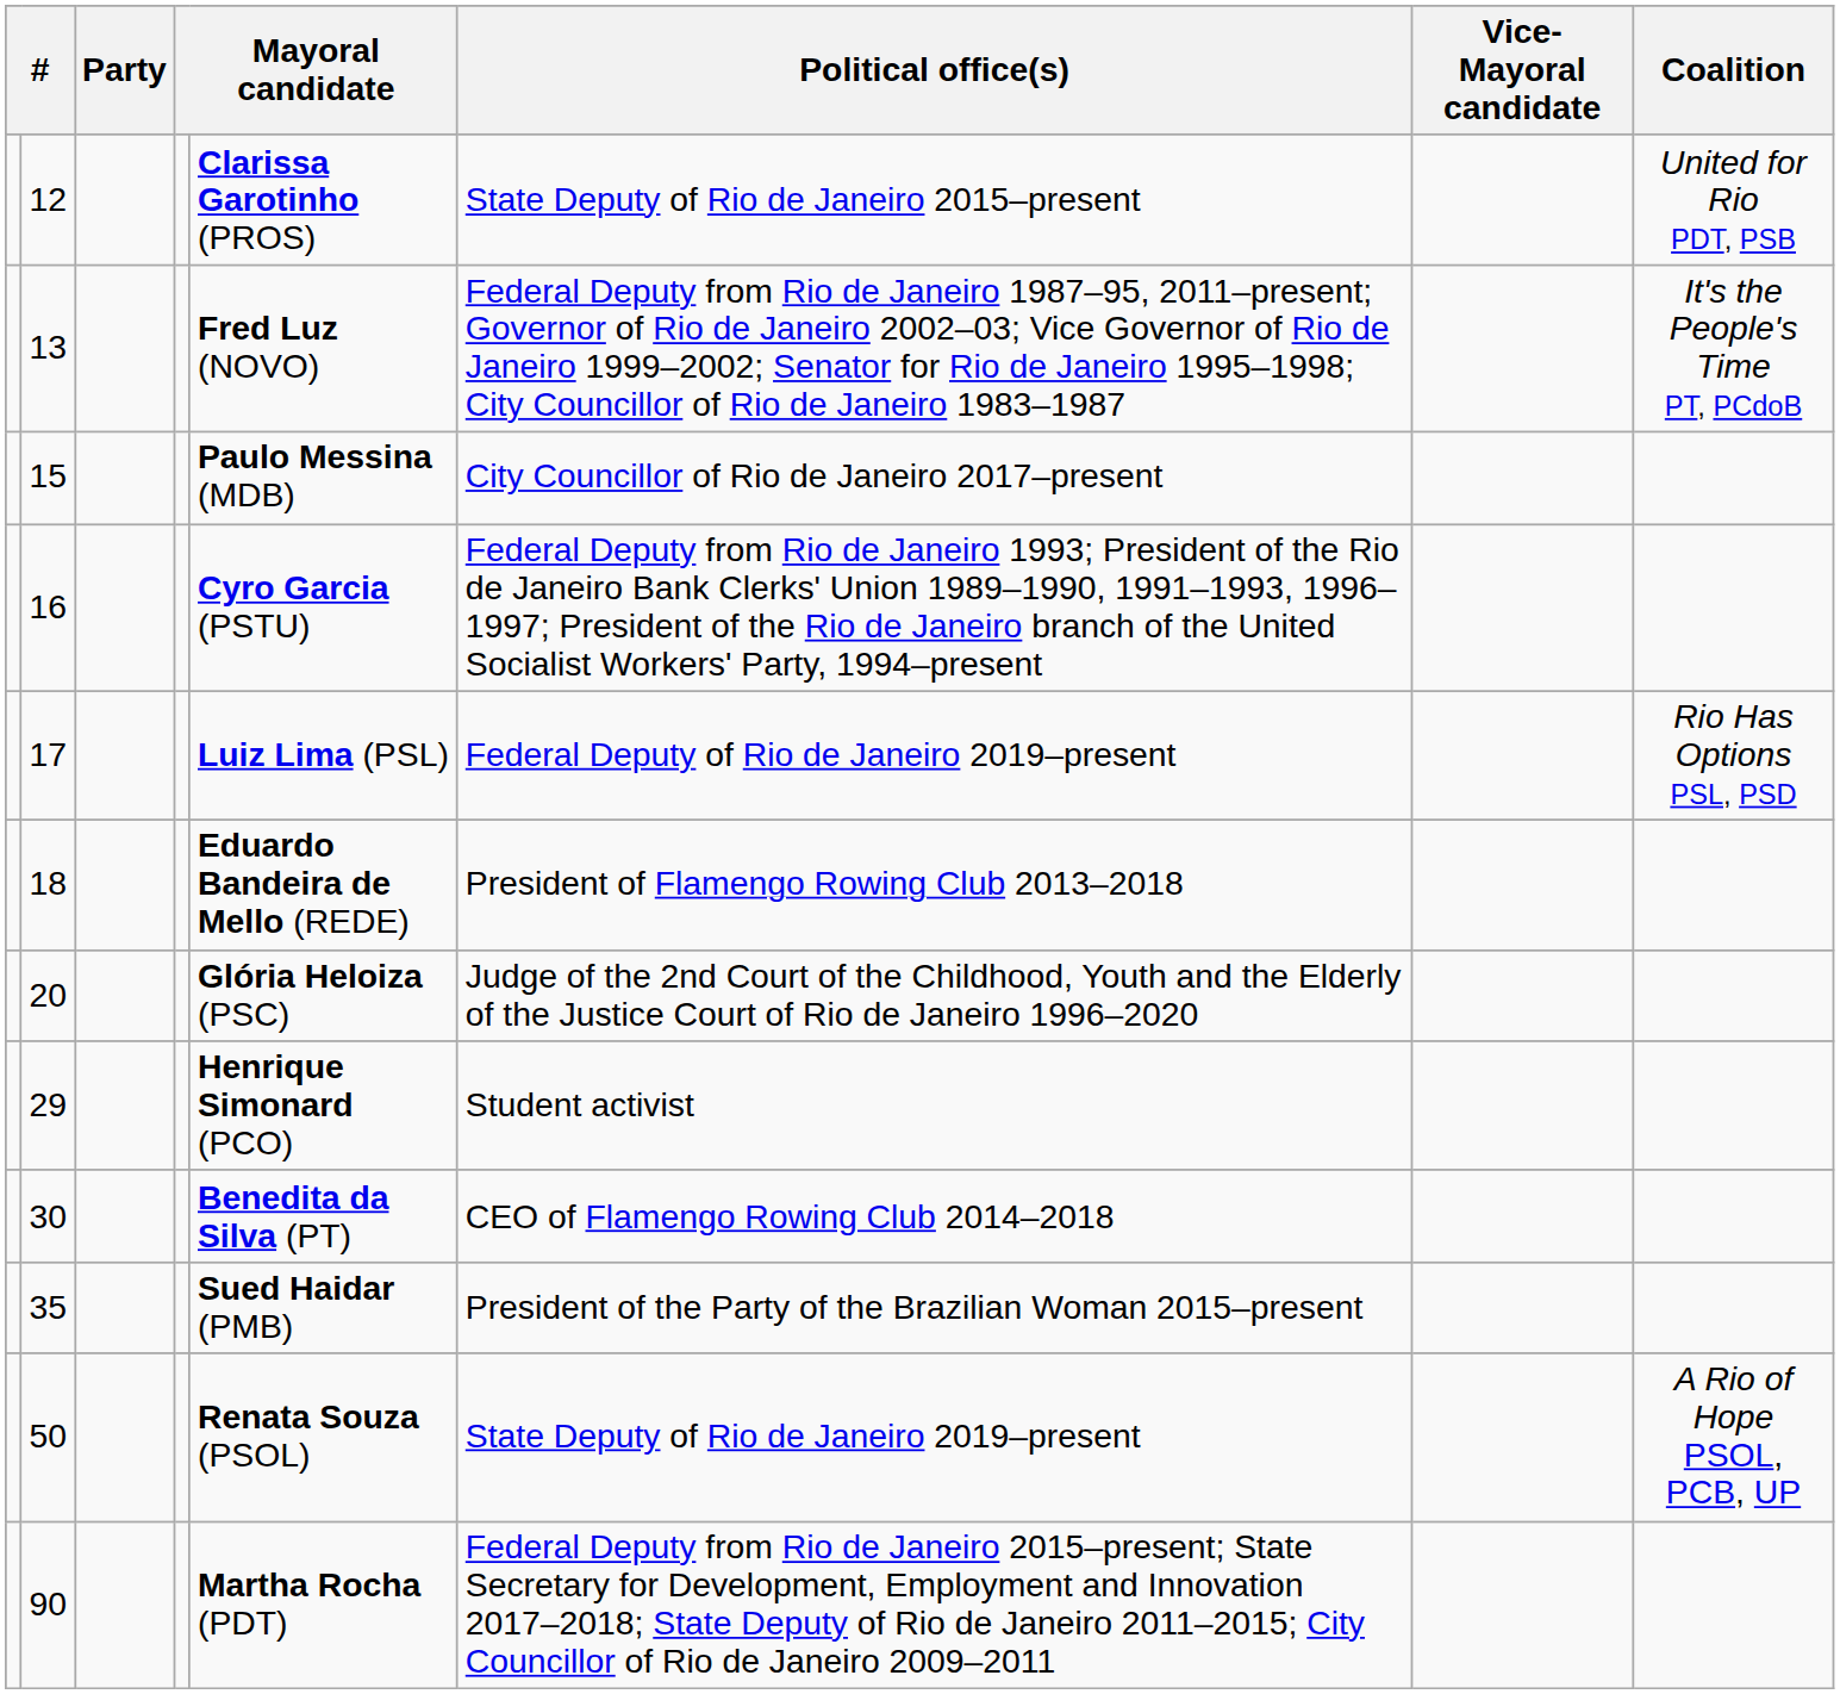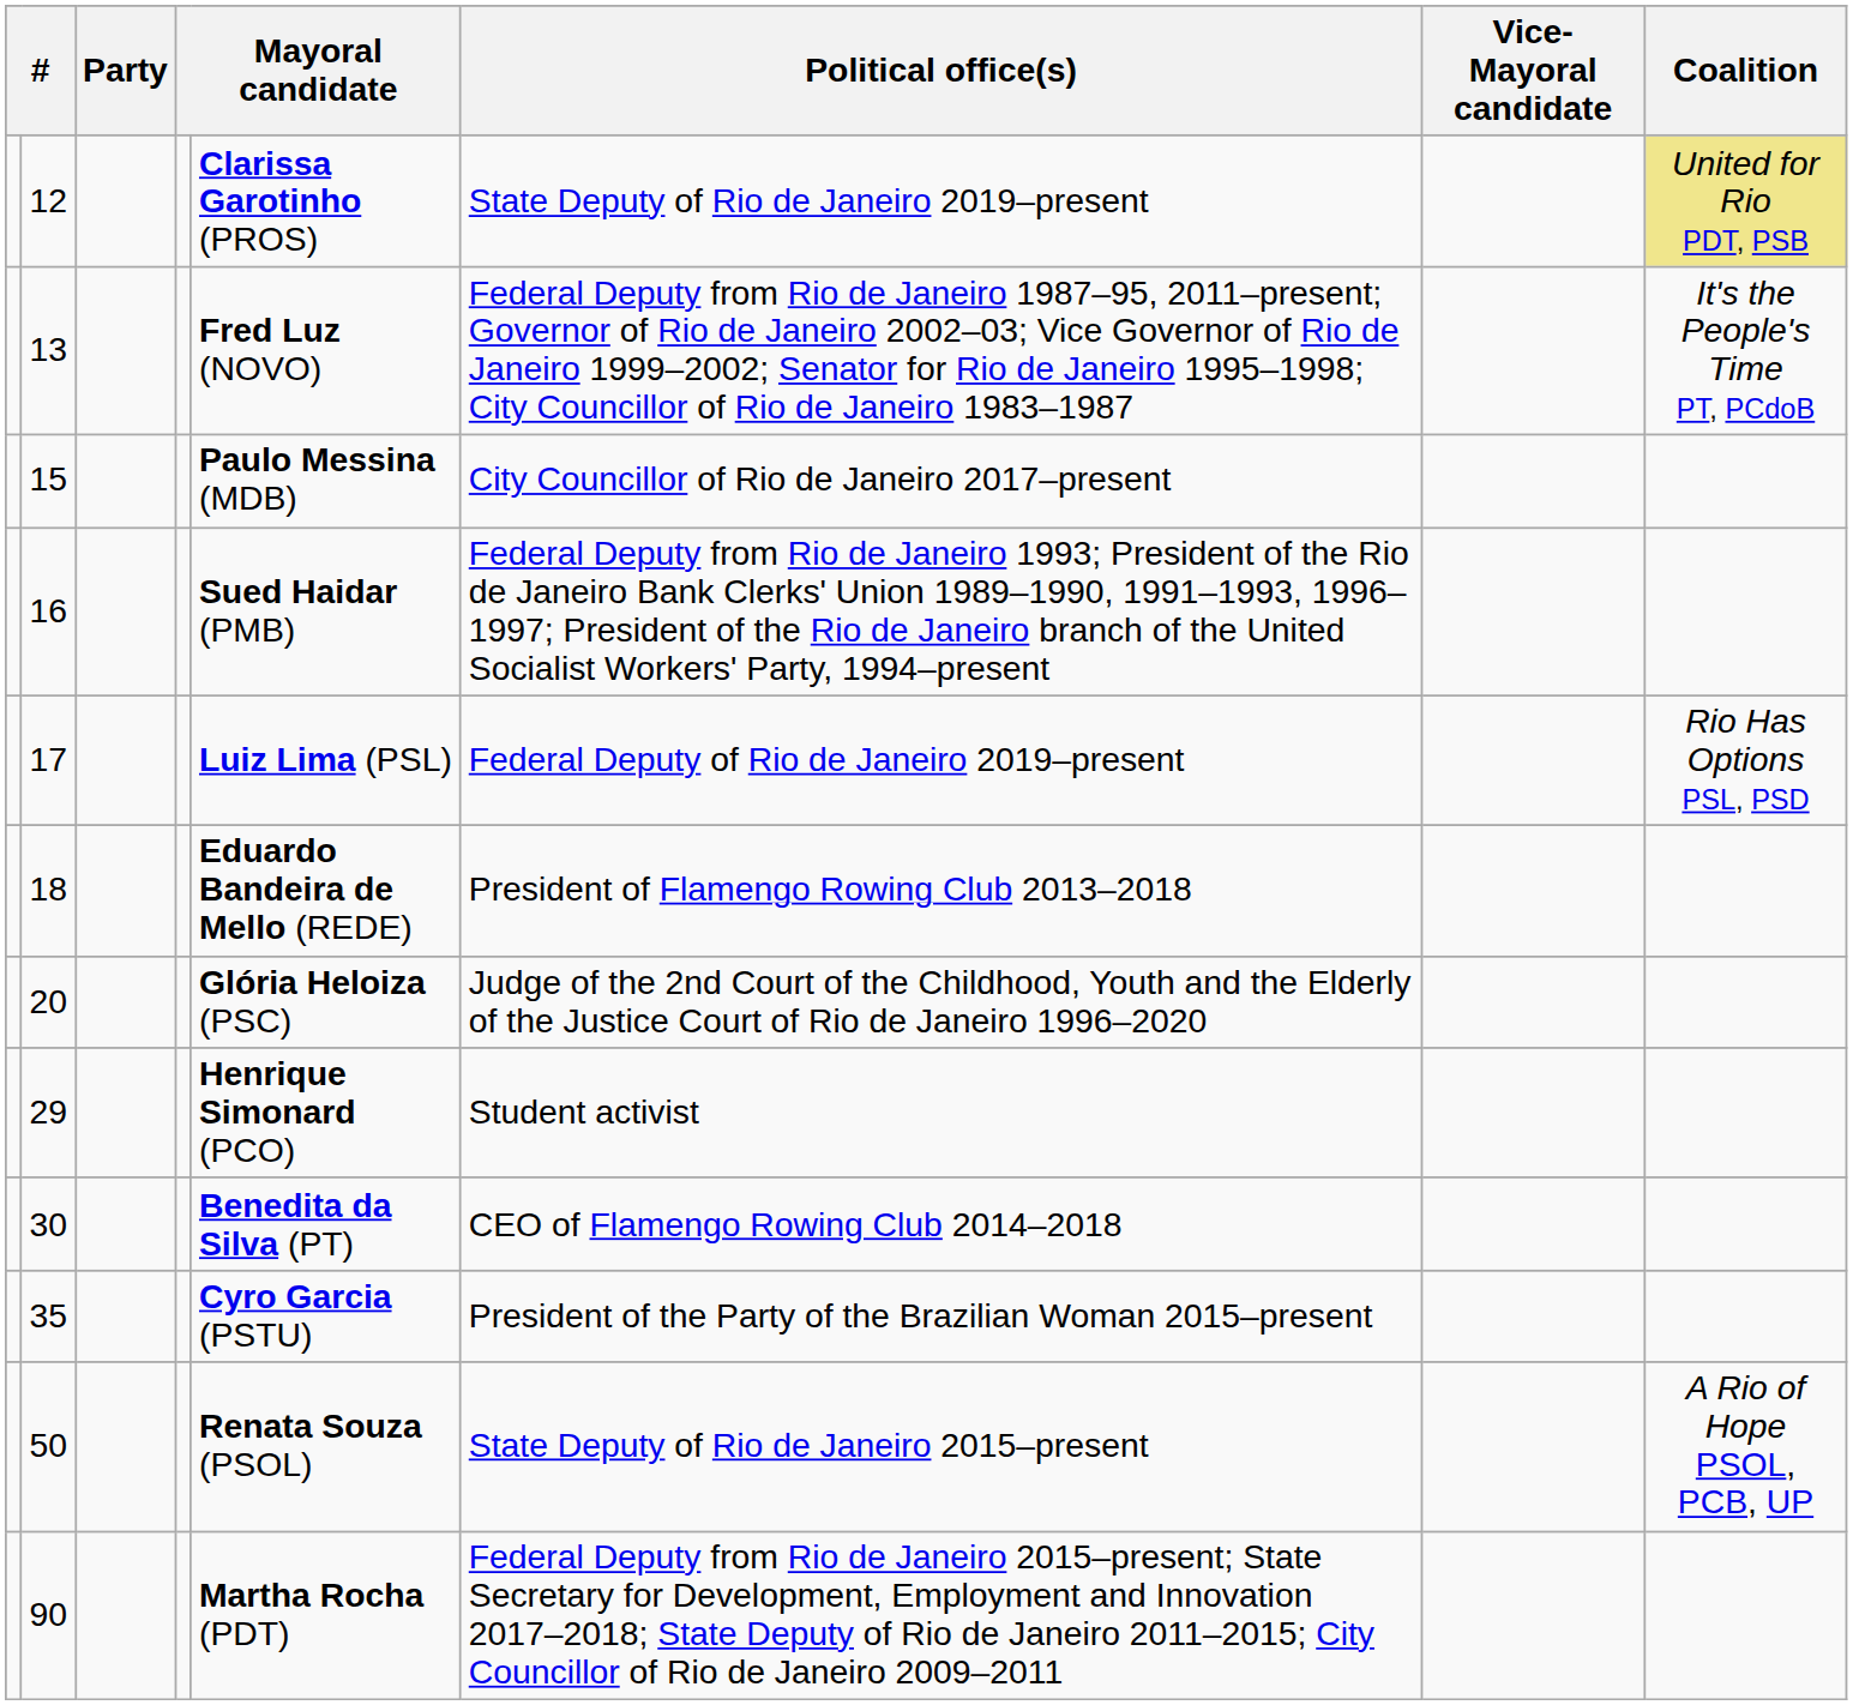12 | Political office(s): State Deputy of Rio de Janeiro 2015–present -> State Deputy of Rio de Janeiro 2019–present
12 | Coalition: no background -> khaki background
16 | column 5: Cyro Garcia (PSTU) -> Sued Haidar (PMB)
35 | column 5: Sued Haidar (PMB) -> Cyro Garcia (PSTU)
50 | Political office(s): State Deputy of Rio de Janeiro 2019–present -> State Deputy of Rio de Janeiro 2015–present
